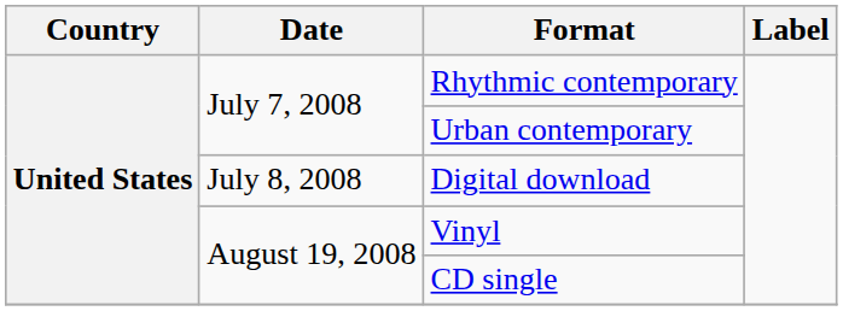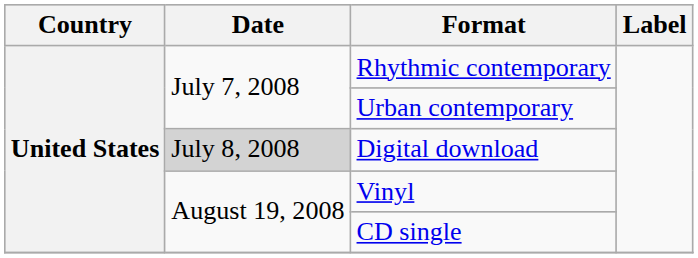Digital download | Date: no background -> lightgrey background
